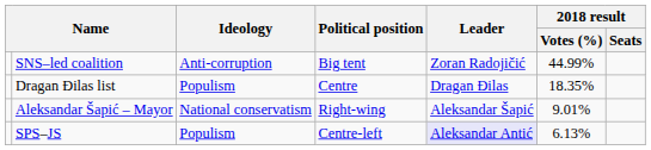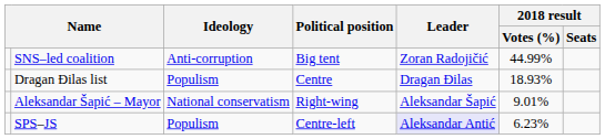Dragan Đilas list | 2018 result / Votes (%): 18.35% -> 18.93%
SPS–JS | 2018 result / Votes (%): 6.13% -> 6.23%
